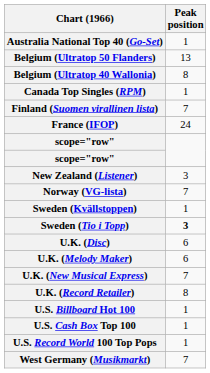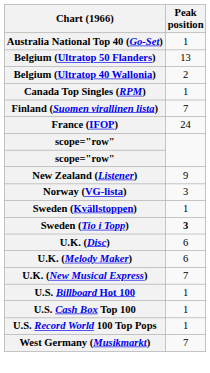Belgium (Ultratop 40 Wallonia) | Peak position: 8 -> 2
New Zealand (Listener) | Peak position: 3 -> 9
Norway (VG-lista) | Peak position: 7 -> 3
- row: U.K. (Record Retailer) | 8
